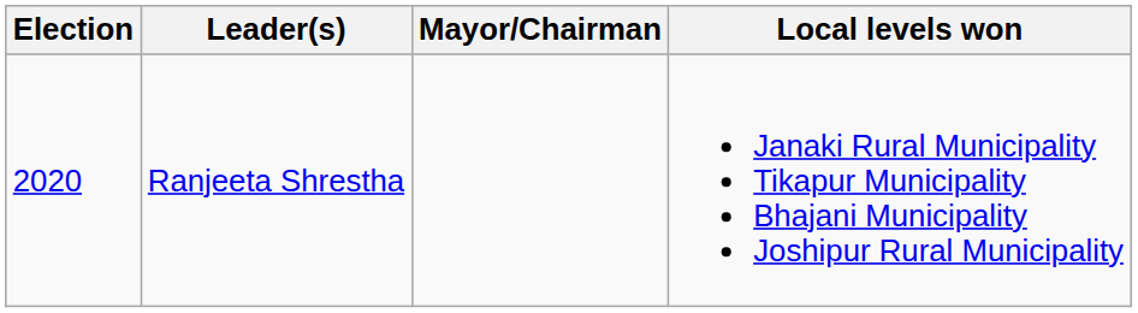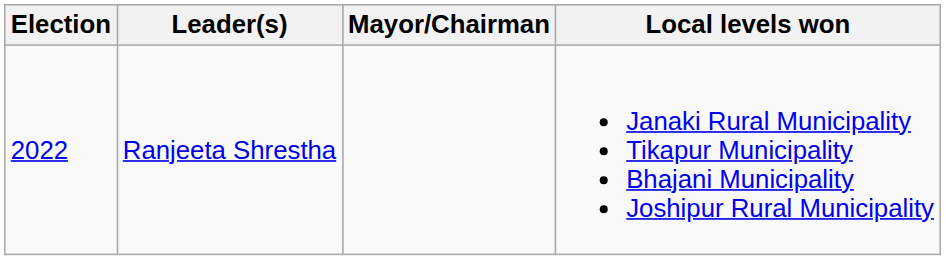Ranjeeta Shrestha | Election: 2020 -> 2022
